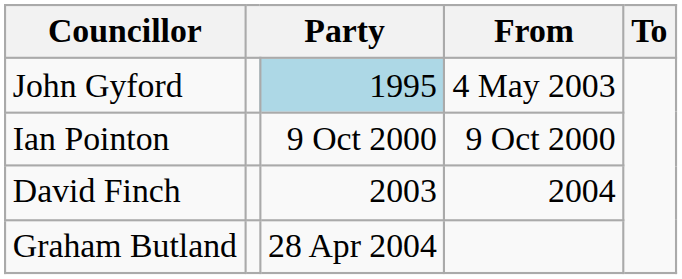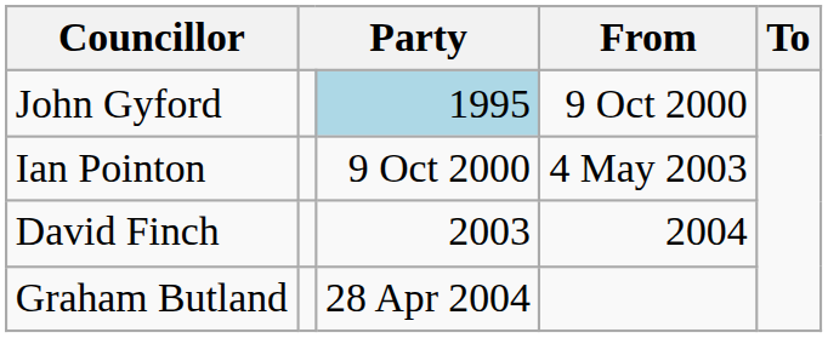John Gyford | From: 4 May 2003 -> 9 Oct 2000
Ian Pointon | From: 9 Oct 2000 -> 4 May 2003
